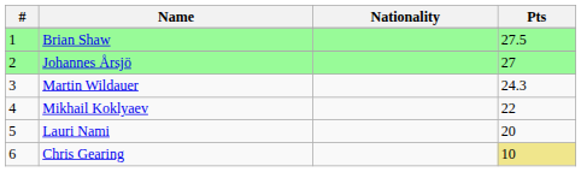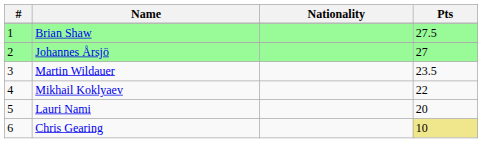Martin Wildauer | Pts: 24.3 -> 23.5
